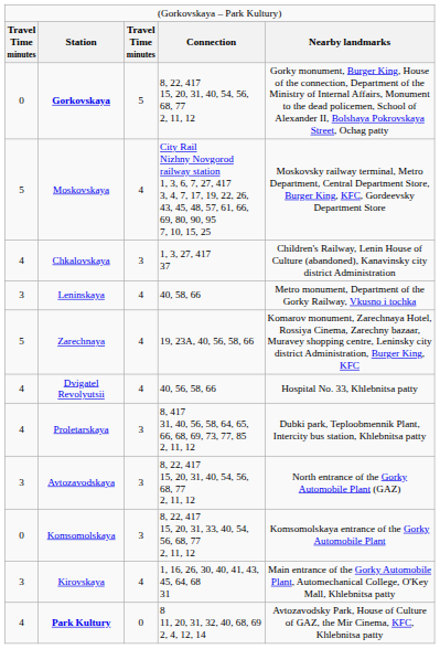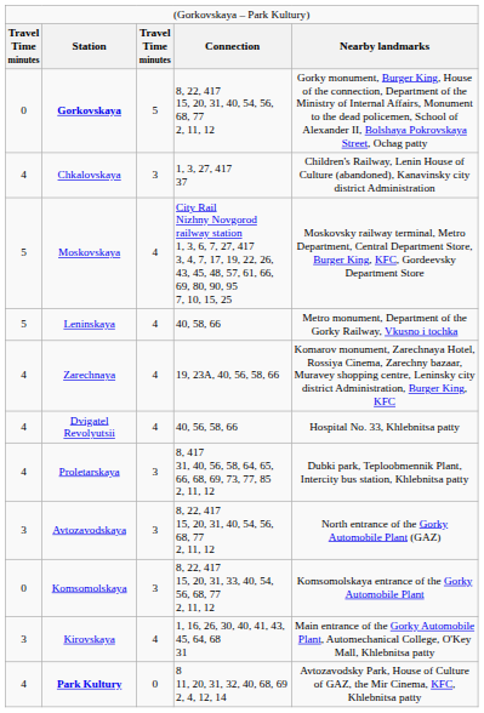rows swapped: Moskovskaya <-> Chkalovskaya
Leninskaya | column 1: 3 -> 5
Zarechnaya | column 1: 5 -> 4
